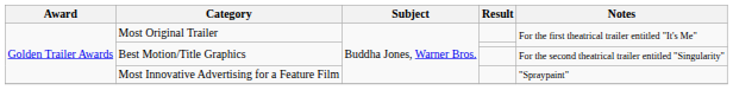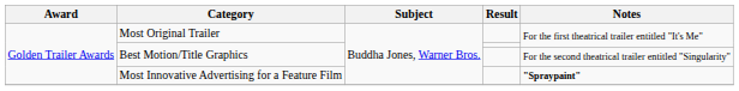Most Innovative Advertising for a Feature Film | Notes: normal -> bold
